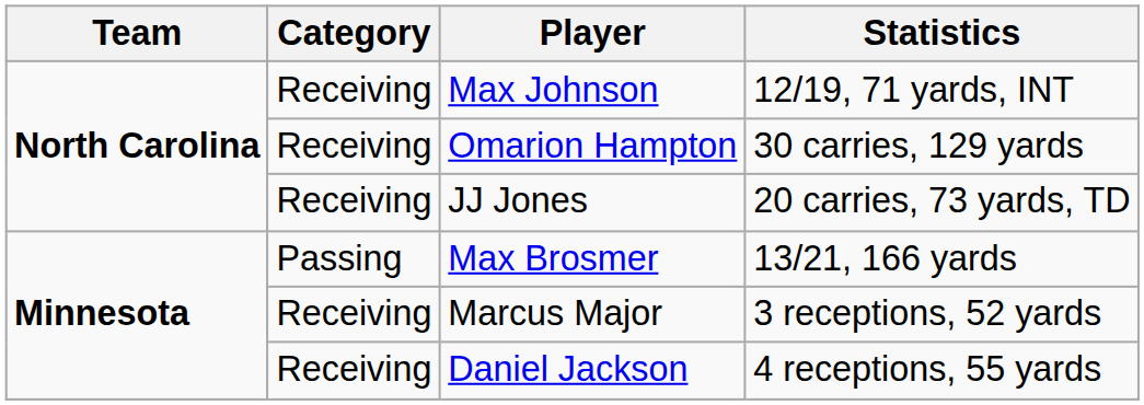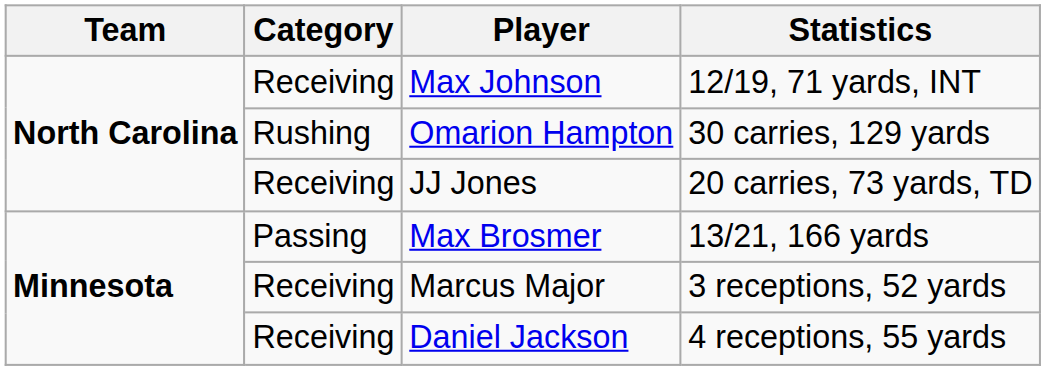Omarion Hampton | Category: Receiving -> Rushing
